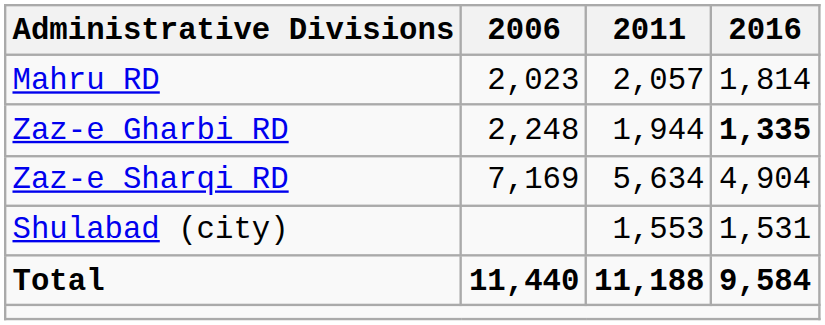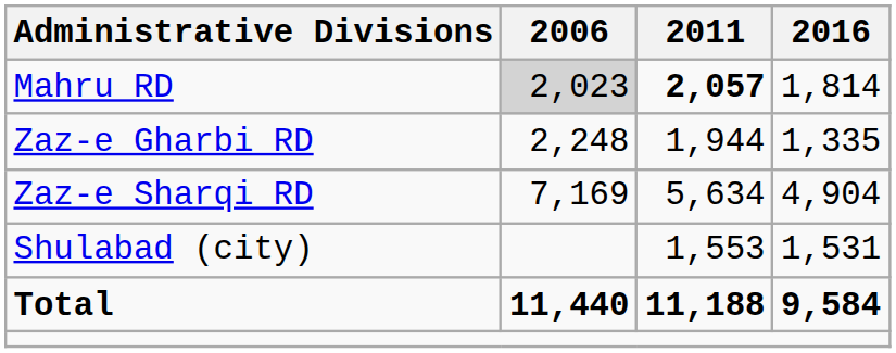Mahru RD | 2006: no background -> lightgrey background
Mahru RD | 2011: normal -> bold
Zaz-e Gharbi RD | 2016: bold -> normal
